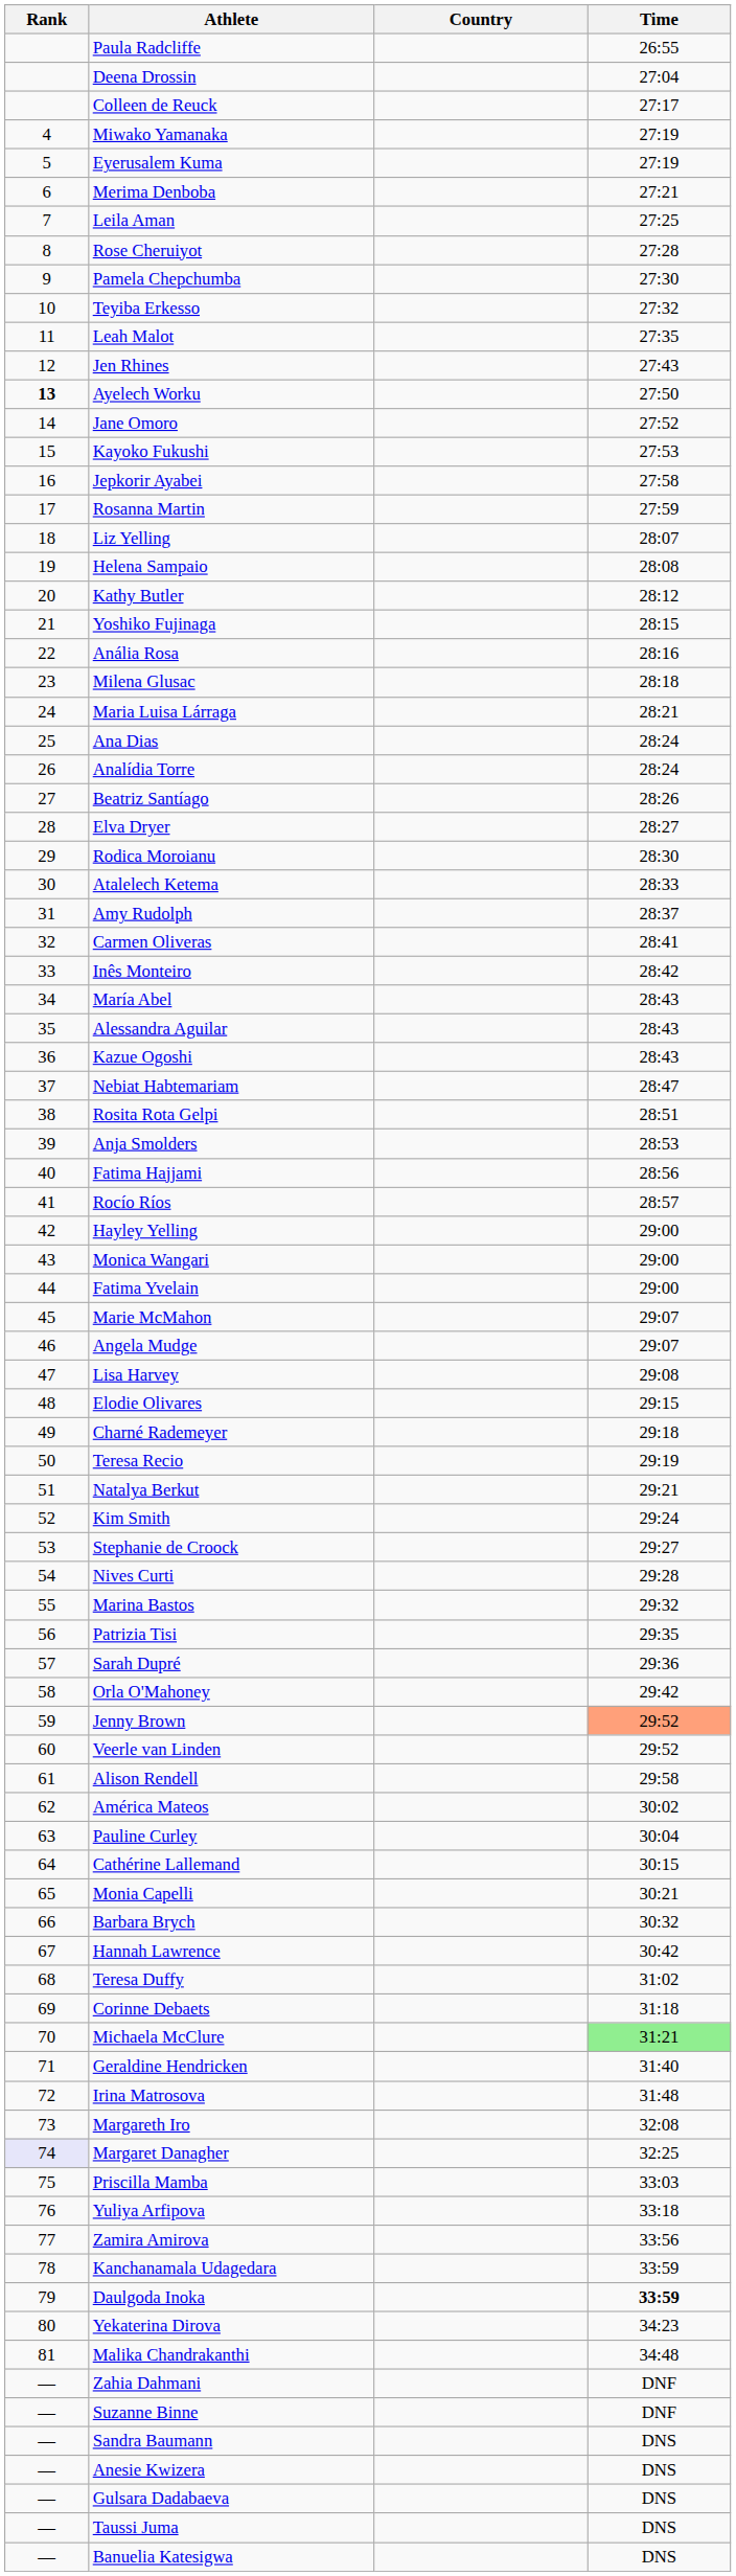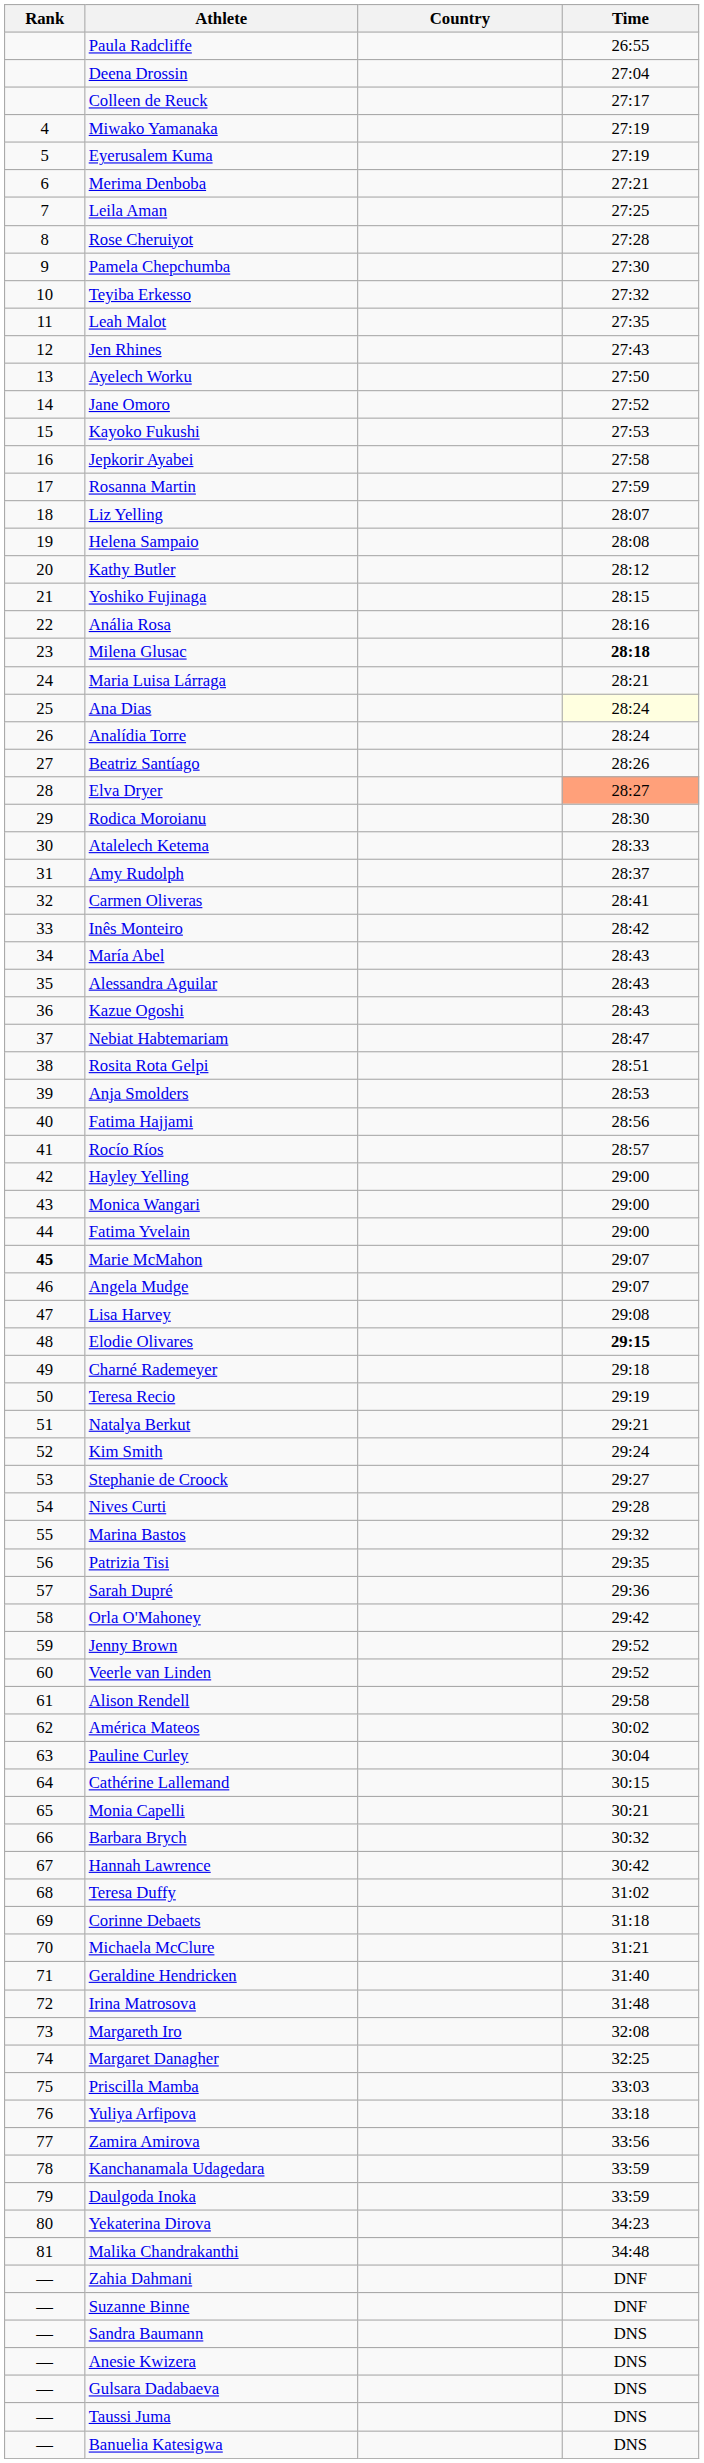Ayelech Worku | Rank: bold -> normal
Milena Glusac | Time: normal -> bold
Ana Dias | Time: no background -> lightyellow background
Elva Dryer | Time: no background -> lightsalmon background
Marie McMahon | Rank: normal -> bold
Elodie Olivares | Time: normal -> bold
Jenny Brown | Time: lightsalmon background -> no background
Michaela McClure | Time: lightgreen background -> no background
Margaret Danagher | Rank: lavender background -> no background
Daulgoda Inoka | Time: bold -> normal
